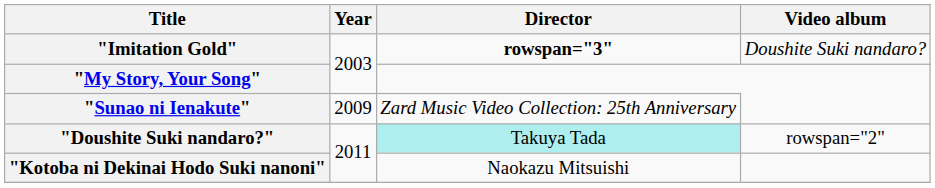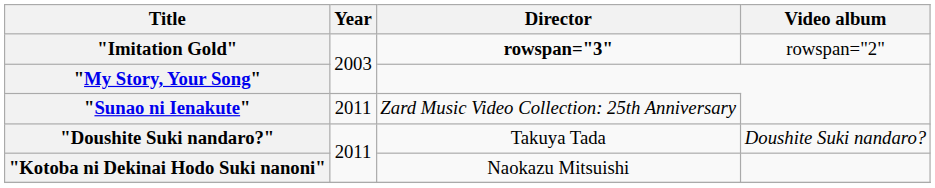"Imitation Gold" | Video album: Doushite Suki nandaro? -> rowspan="2"
"Sunao ni Ienakute" | Year: 2009 -> 2011
"Doushite Suki nandaro?" | Director: paleturquoise background -> no background
"Doushite Suki nandaro?" | Video album: rowspan="2" -> Doushite Suki nandaro?
